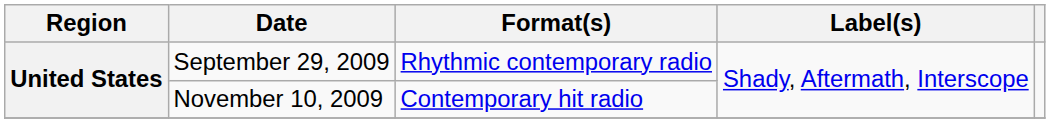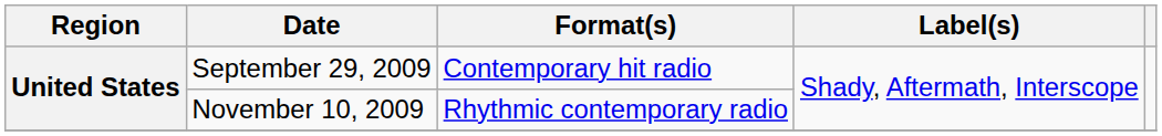September 29, 2009 | Format(s): Rhythmic contemporary radio -> Contemporary hit radio
November 10, 2009 | Format(s): Contemporary hit radio -> Rhythmic contemporary radio
